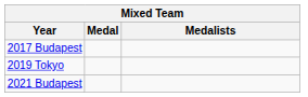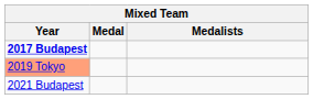2017 Budapest | Year: normal -> bold
2019 Tokyo | Year: no background -> lightsalmon background
